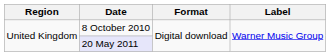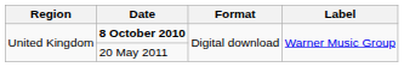8 October 2010 | Date: normal -> bold
20 May 2011 | Date: lavender background -> no background
